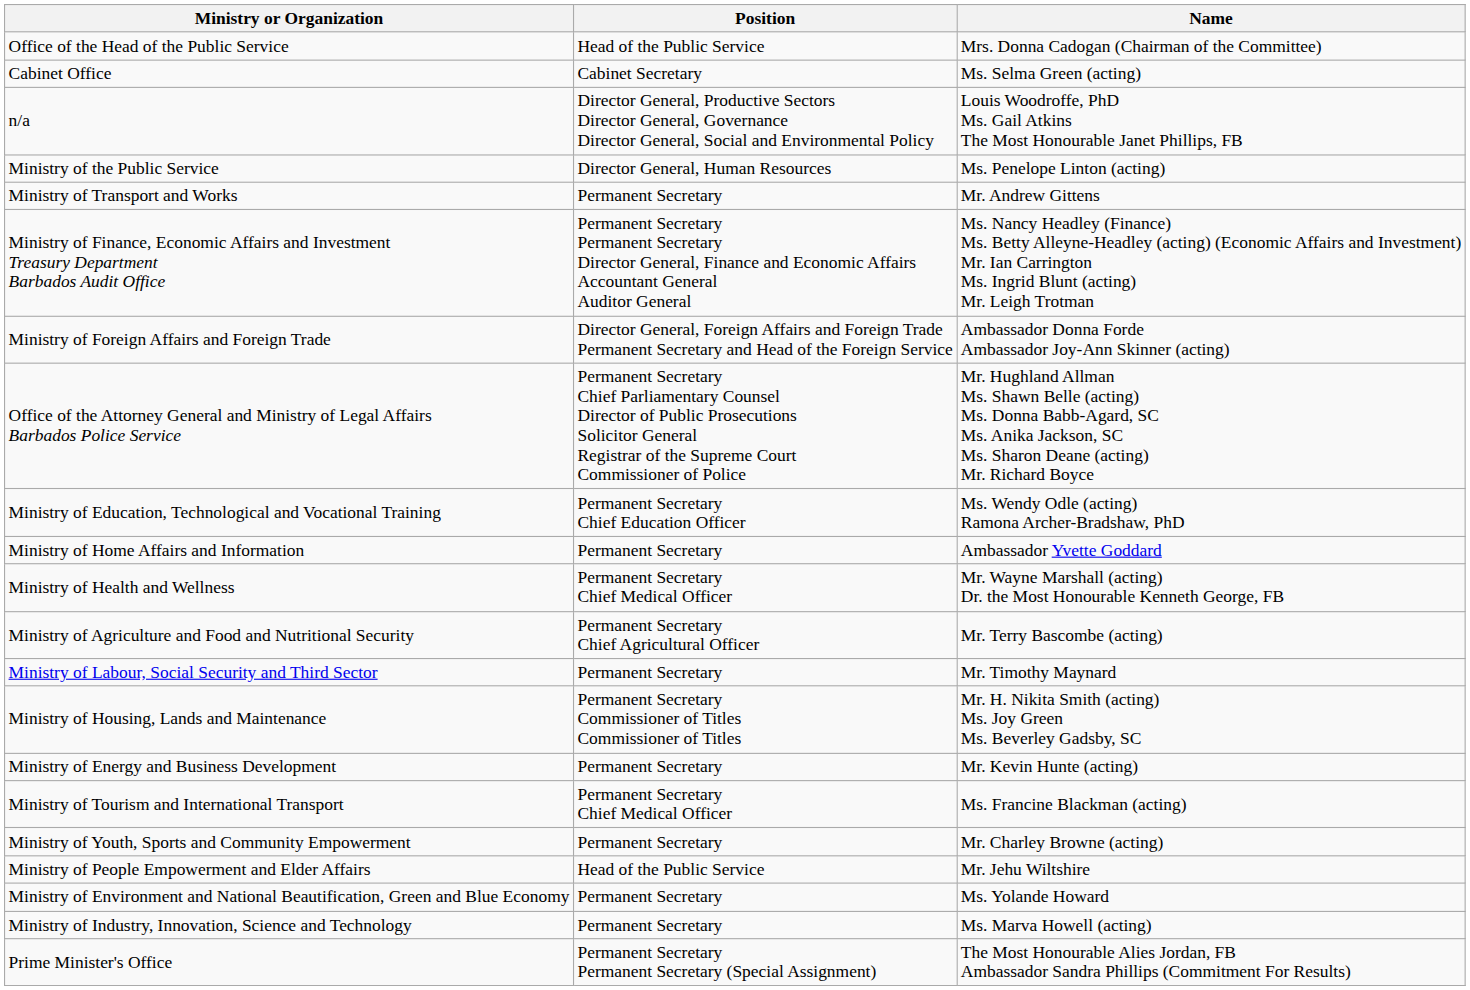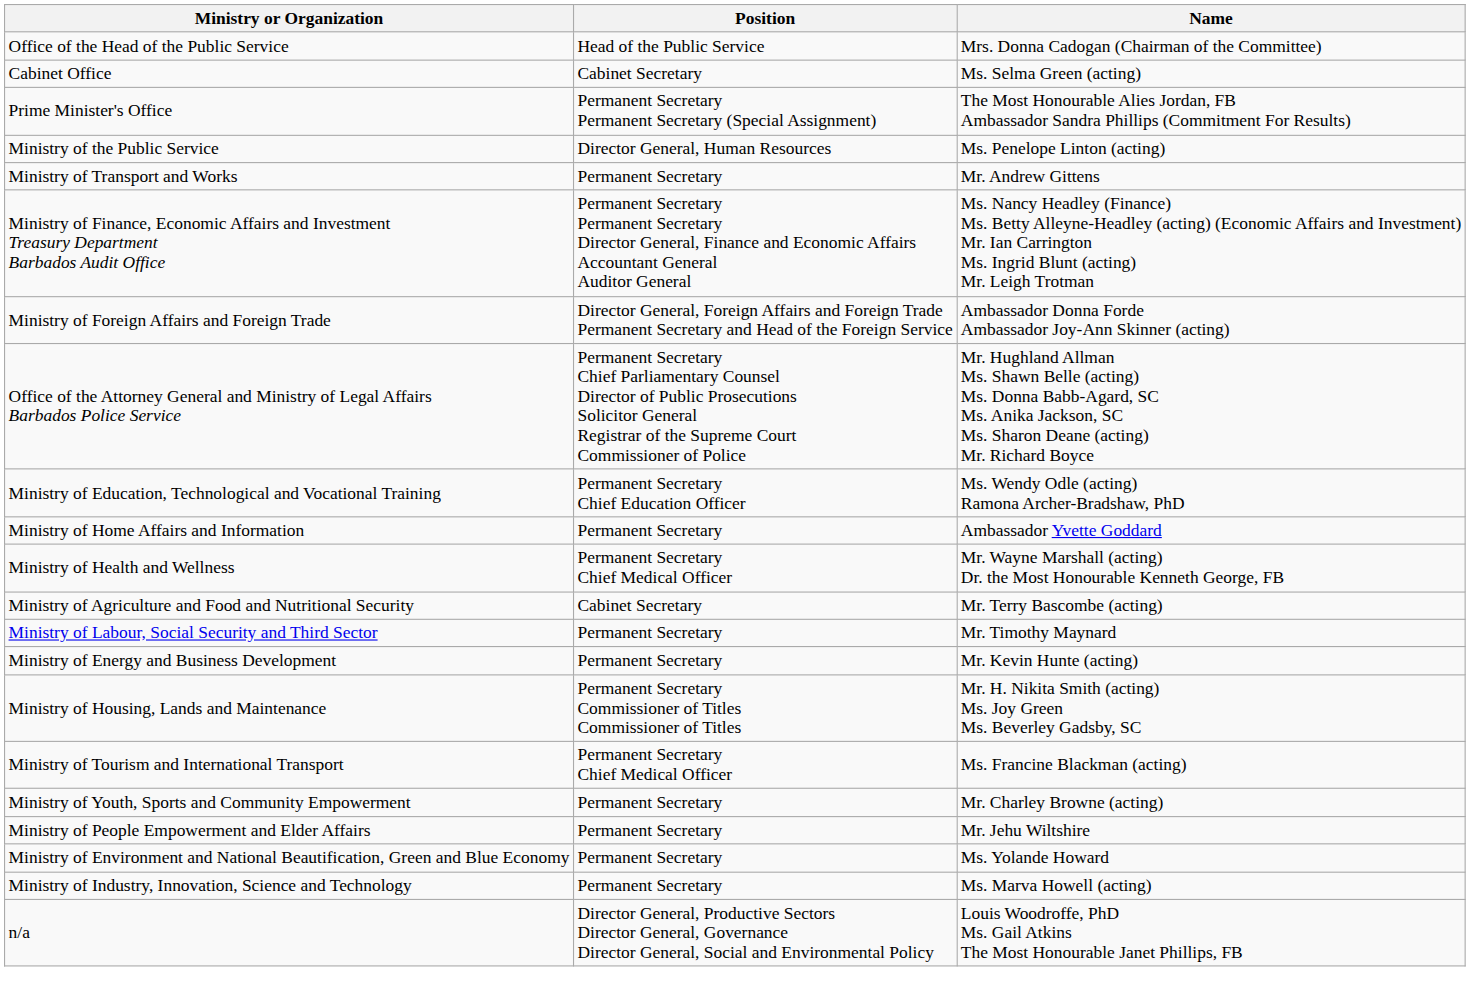rows swapped: Prime Minister's Office <-> n/a
Ministry of Agriculture and Food and Nutritional Security | Position: Permanent Secretary Chief Agricultural Officer -> Cabinet Secretary
rows swapped: Ministry of Housing, Lands and Maintenance <-> Ministry of Energy and Business Development
Ministry of People Empowerment and Elder Affairs | Position: Head of the Public Service -> Permanent Secretary
